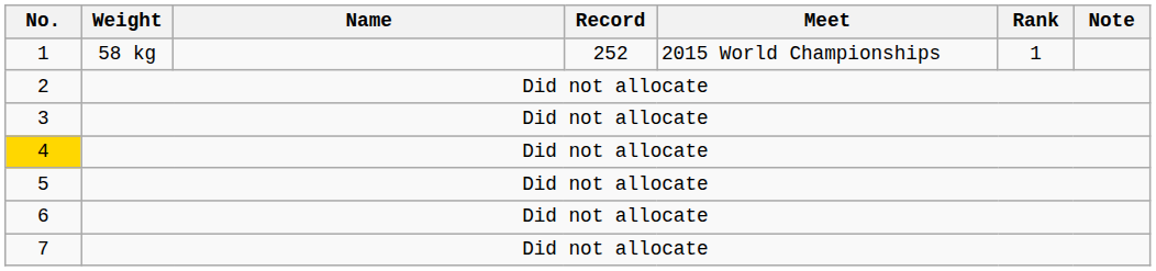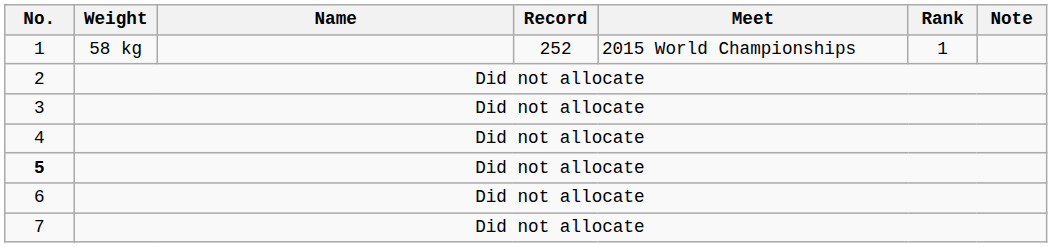4 | No.: gold background -> no background
5 | No.: normal -> bold
